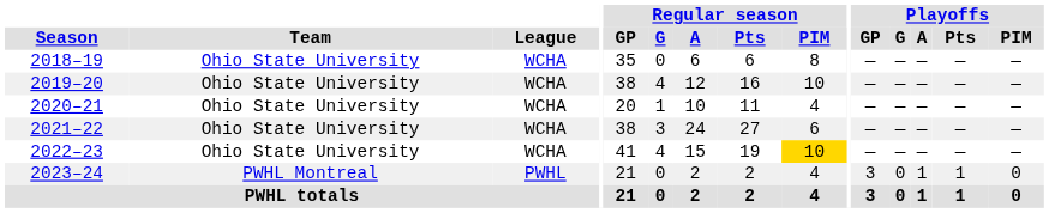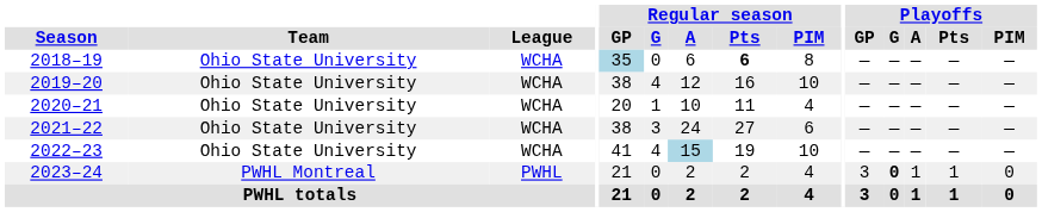2018–19 | Regular season / GP: no background -> lightblue background
2018–19 | Regular season / Pts: normal -> bold
2022–23 | Regular season / A: no background -> lightblue background
2022–23 | Regular season / PIM: gold background -> no background
2023–24 | Playoffs / G: normal -> bold
